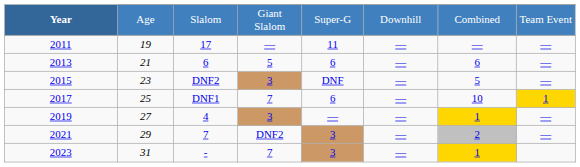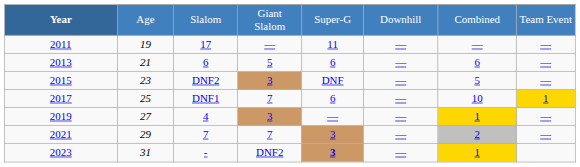2021 | column 4: DNF2 -> 7
2023 | column 4: 7 -> DNF2
2023 | column 5: normal -> bold
